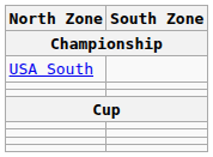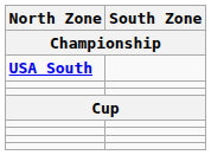row 3 | North Zone: normal -> bold
